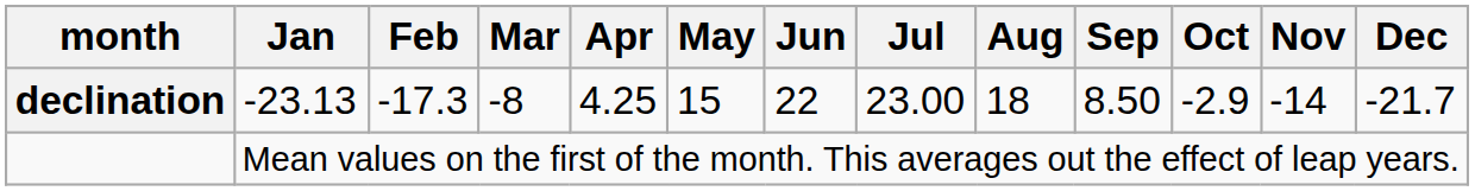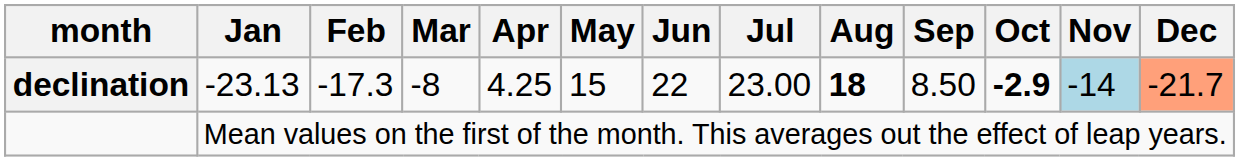declination | Aug: normal -> bold
declination | Oct: normal -> bold
declination | Nov: no background -> lightblue background
declination | Dec: no background -> lightsalmon background
